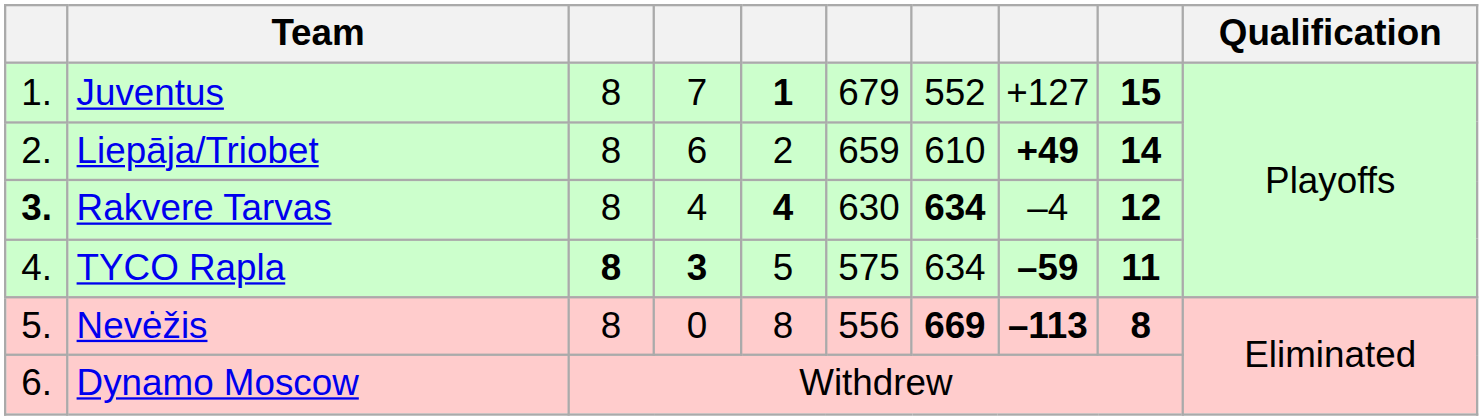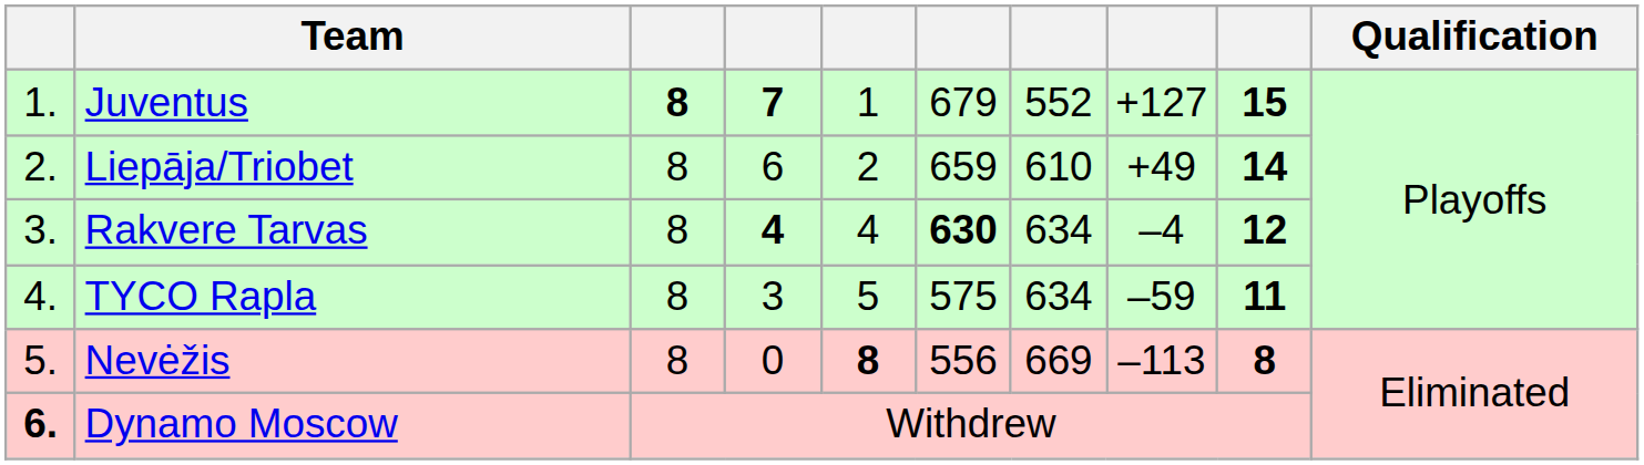Juventus | column 3: normal -> bold
Juventus | column 4: normal -> bold
Juventus | column 5: bold -> normal
Liepāja/Triobet | column 8: bold -> normal
Rakvere Tarvas | column 1: bold -> normal
Rakvere Tarvas | column 4: normal -> bold
Rakvere Tarvas | column 5: bold -> normal
Rakvere Tarvas | column 6: normal -> bold
Rakvere Tarvas | column 7: bold -> normal
TYCO Rapla | column 3: bold -> normal
TYCO Rapla | column 4: bold -> normal
TYCO Rapla | column 8: bold -> normal
Nevėžis | column 5: normal -> bold
Nevėžis | column 7: bold -> normal
Nevėžis | column 8: bold -> normal
Dynamo Moscow | column 1: normal -> bold
